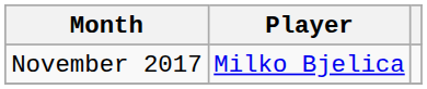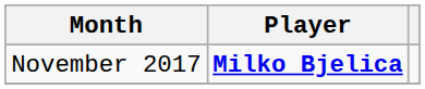November 2017 | Player: normal -> bold
